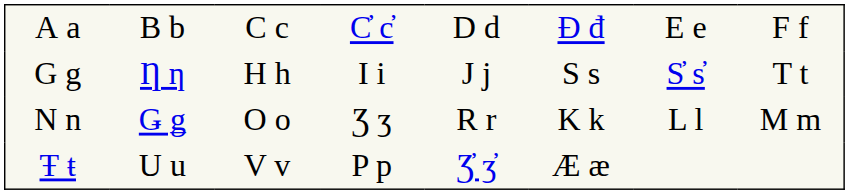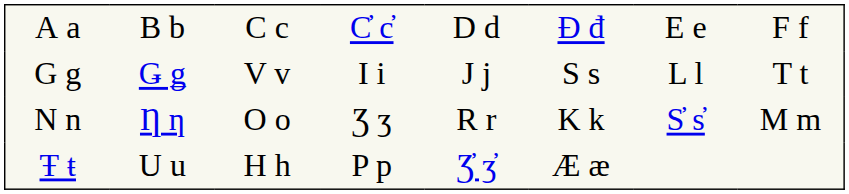G g | column 2: Ƞ ƞ -> Ǥ ǥ
G g | column 3: H h -> V v
G g | column 7: S̓ s̓ -> L l
N n | column 2: Ǥ ǥ -> Ƞ ƞ
N n | column 7: L l -> S̓ s̓
Ŧ ŧ | column 3: V v -> H h
